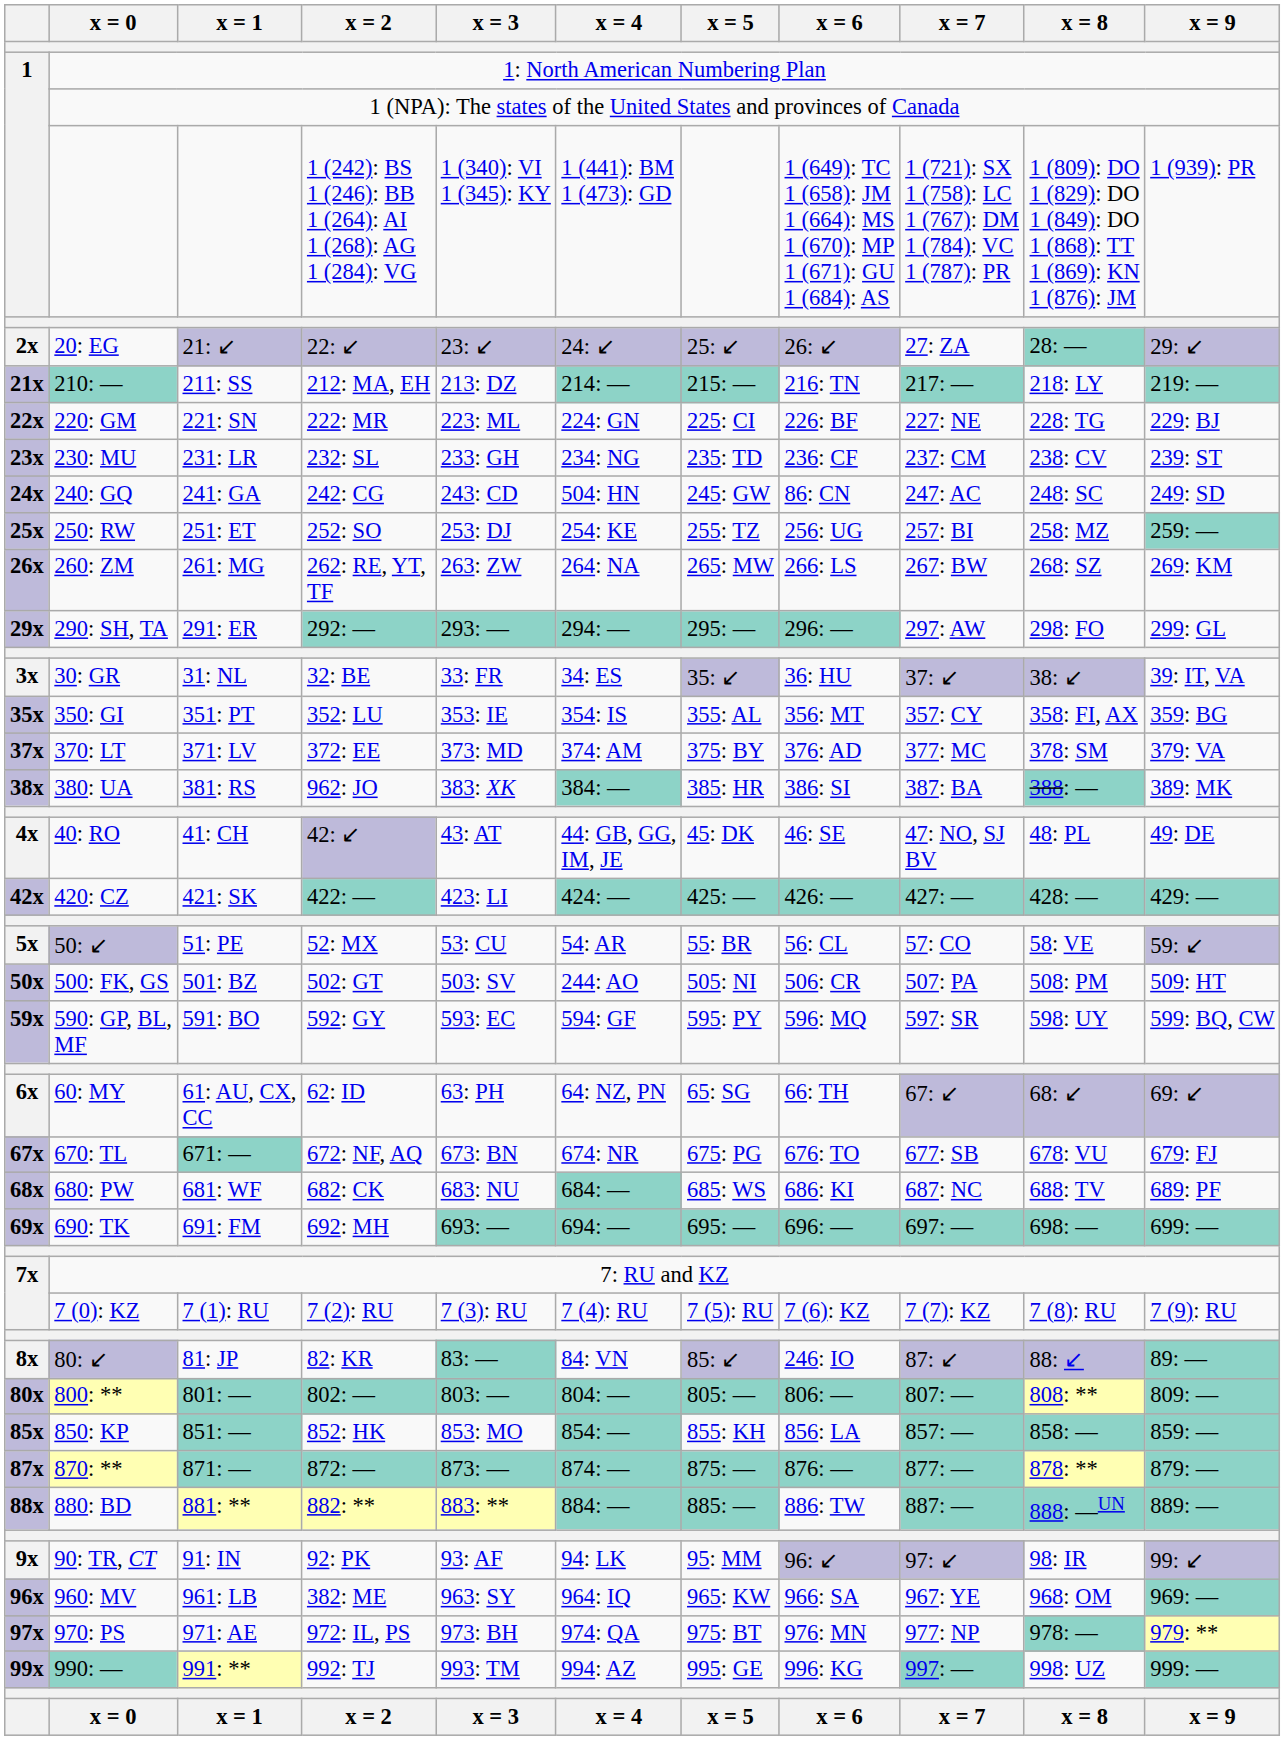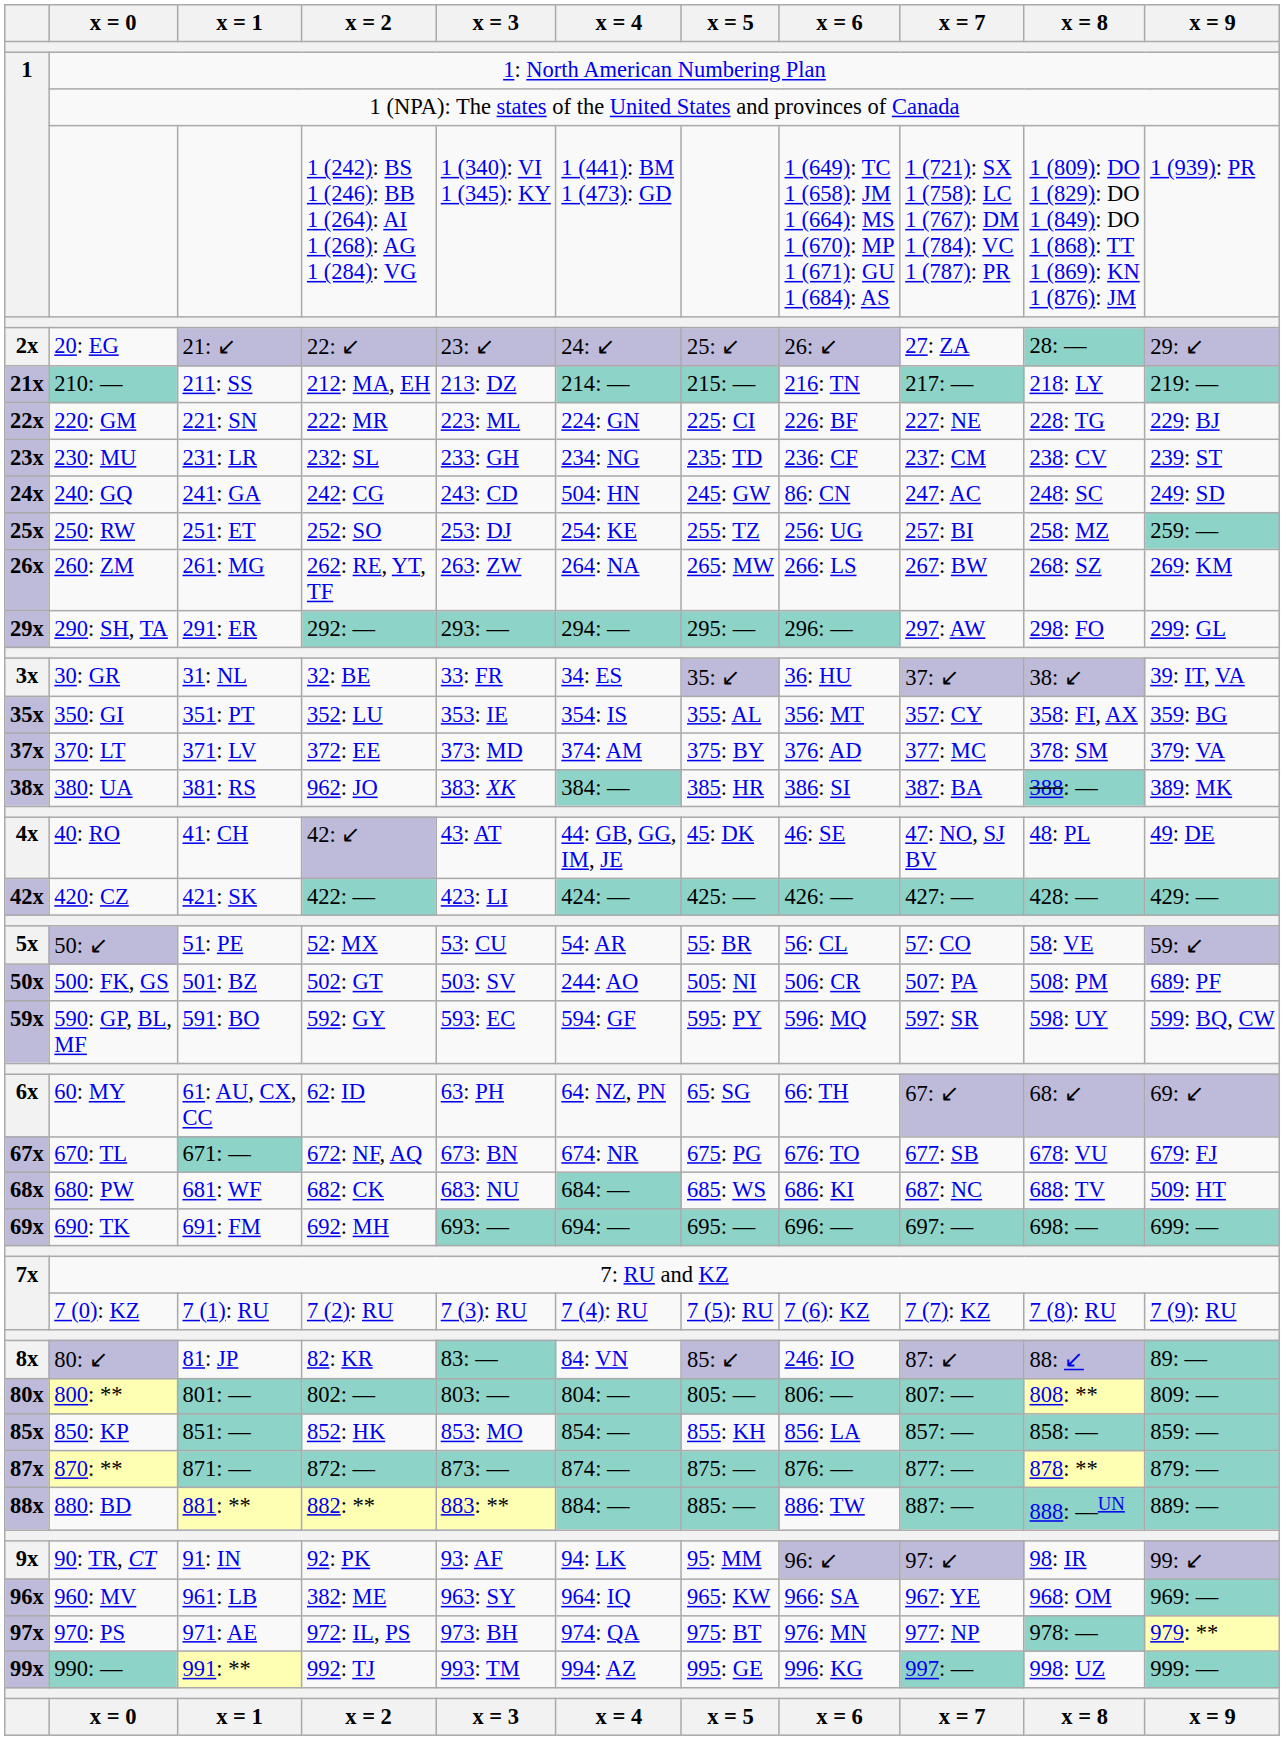50x | x = 9: 509: HT -> 689: PF
68x | x = 9: 689: PF -> 509: HT
